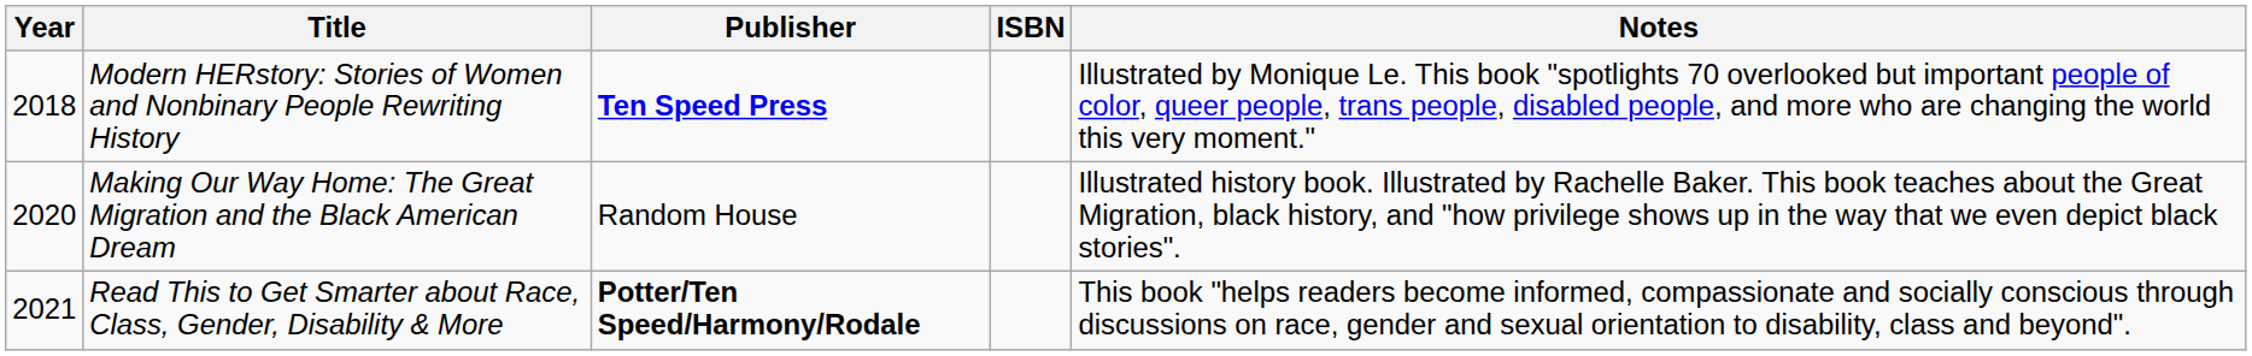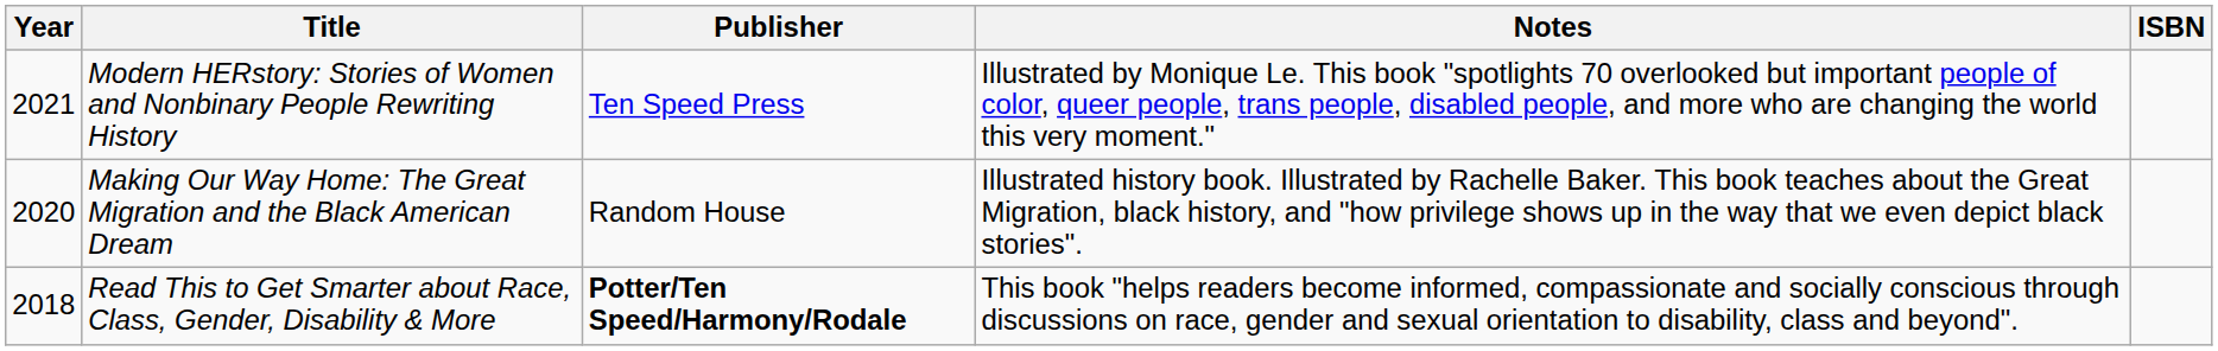columns swapped: ISBN <-> Notes
row 2 | Year: 2018 -> 2021
row 2 | Publisher: bold -> normal
row 4 | Year: 2021 -> 2018
